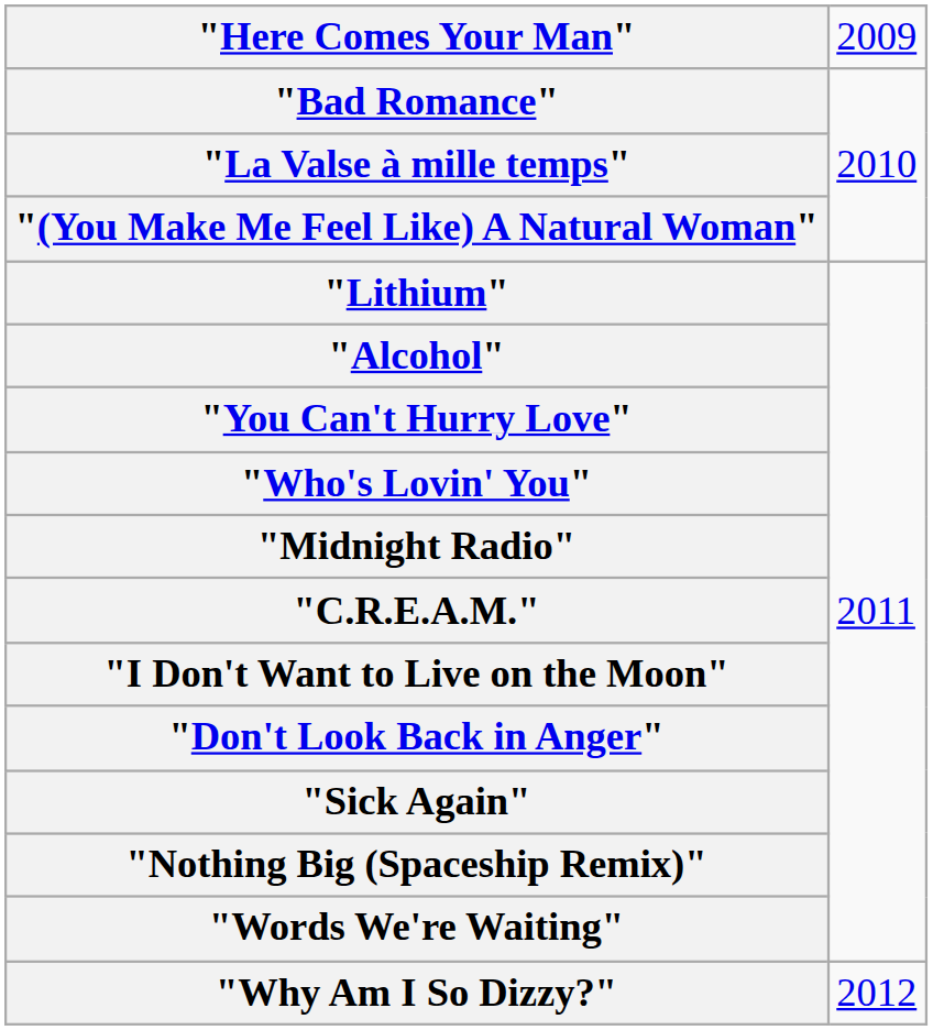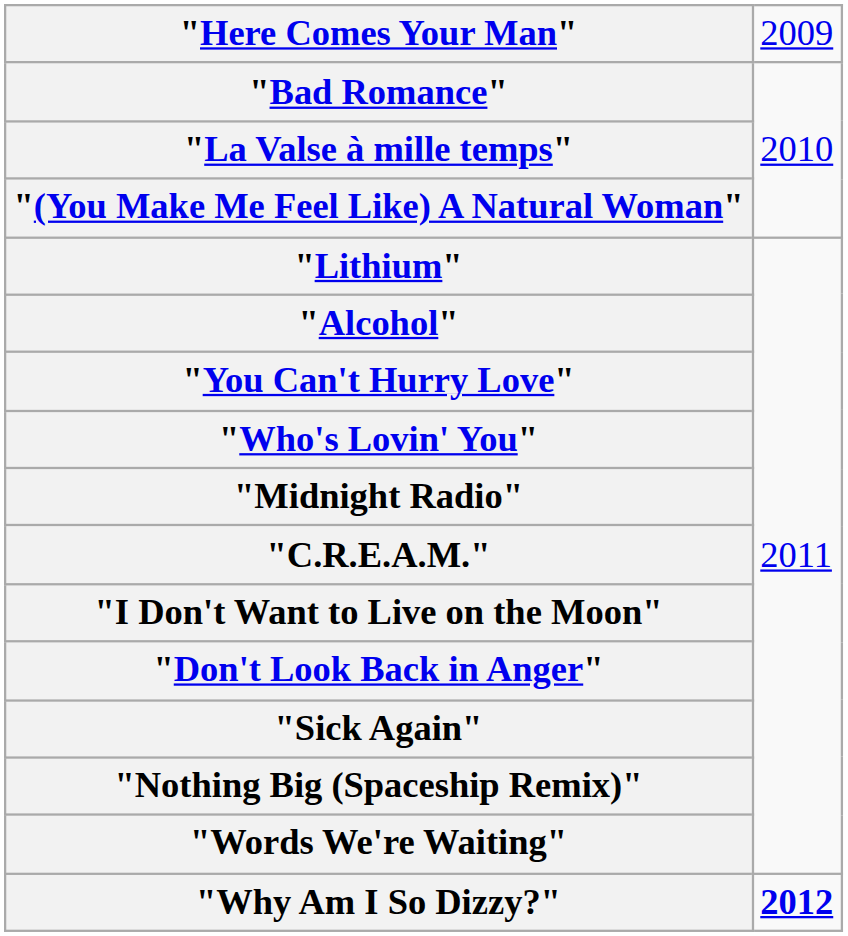"Why Am I So Dizzy?" | column 2: normal -> bold
